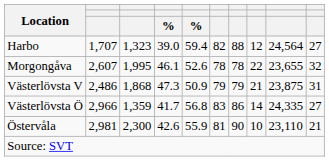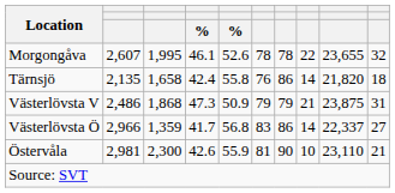- row: Harbo | 1,707 | 1,323 | 39.0 | 59.4 | 82 | 88 | 12 | 24,564 | 27
+ row: Tärnsjö | 2,135 | 1,658 | 42.4 | 55.8 | 76 | 86 | 14 | 21,820 | 18
Västerlövsta Ö | column 9: 24,335 -> 22,337
